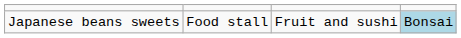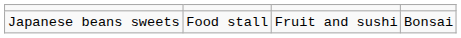Japanese beans sweets | column 4: lightblue background -> no background
